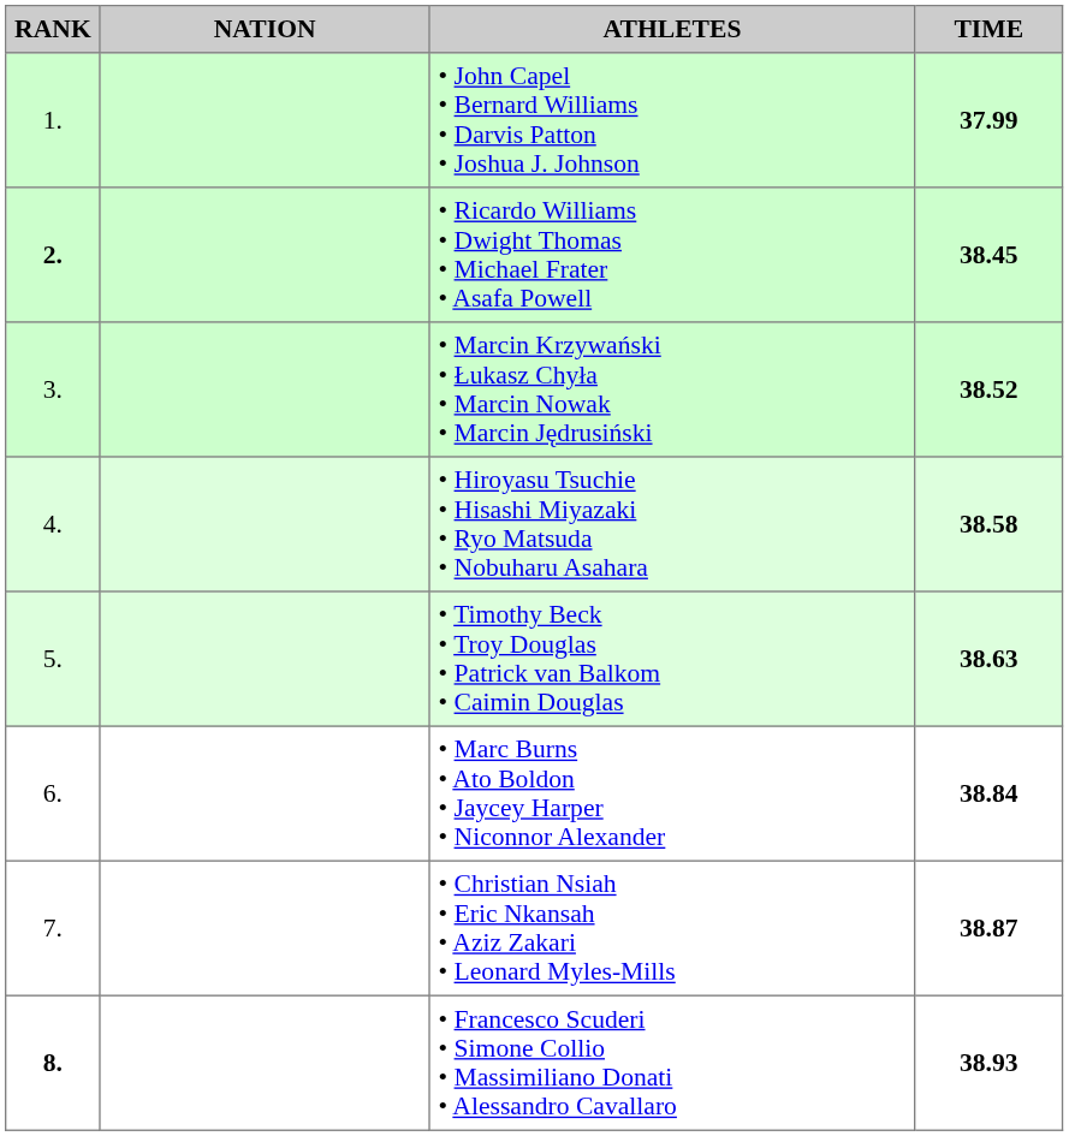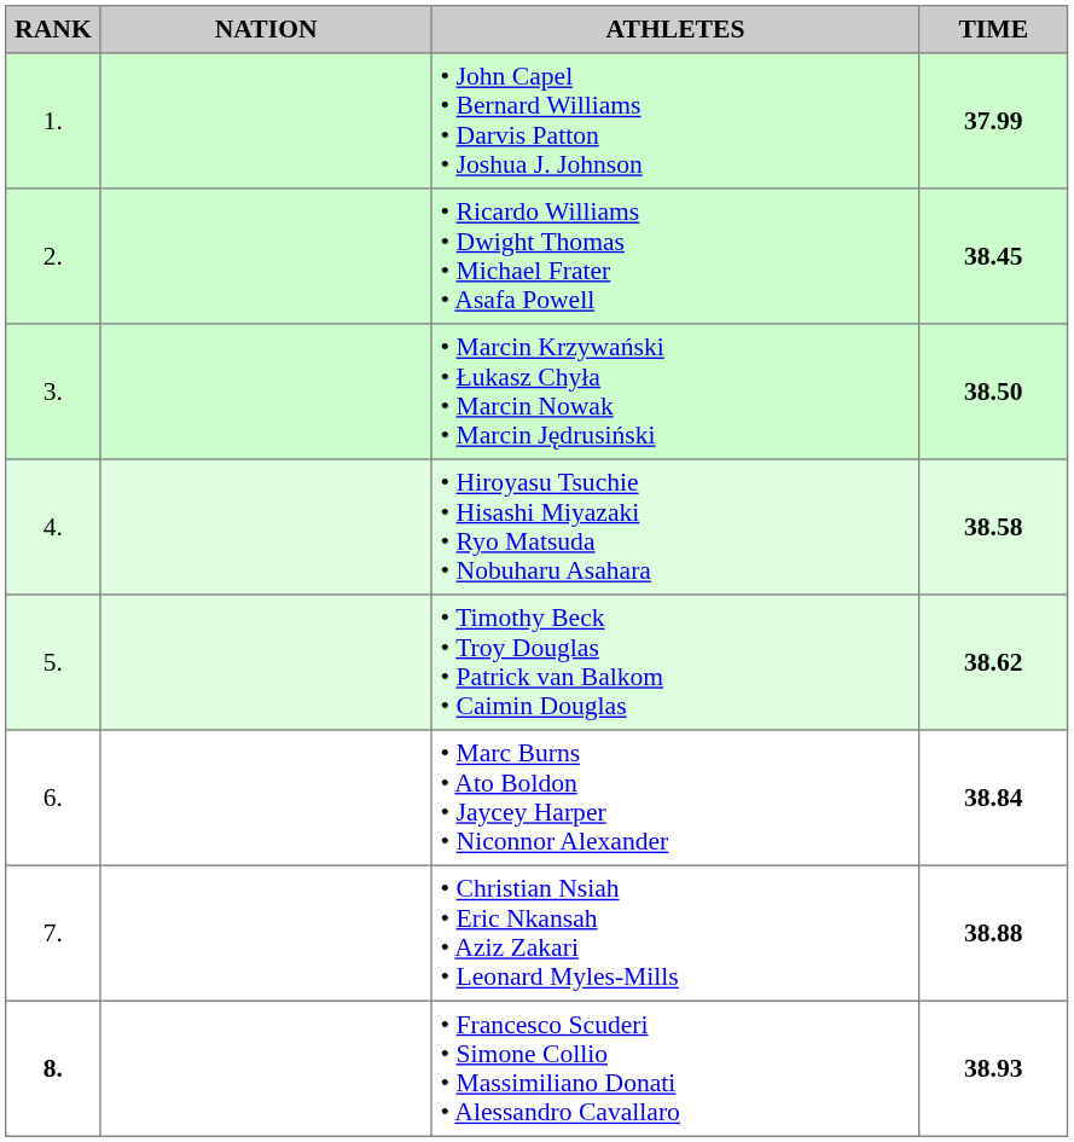row 3 | RANK: bold -> normal
row 4 | TIME: 38.52 -> 38.50
row 6 | TIME: 38.63 -> 38.62
row 8 | TIME: 38.87 -> 38.88
